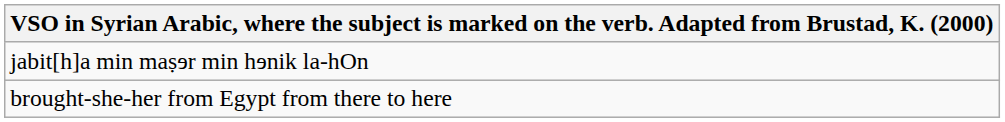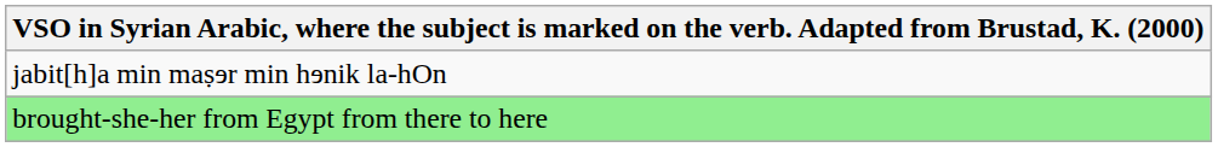row 3 | column 1: no background -> lightgreen background
